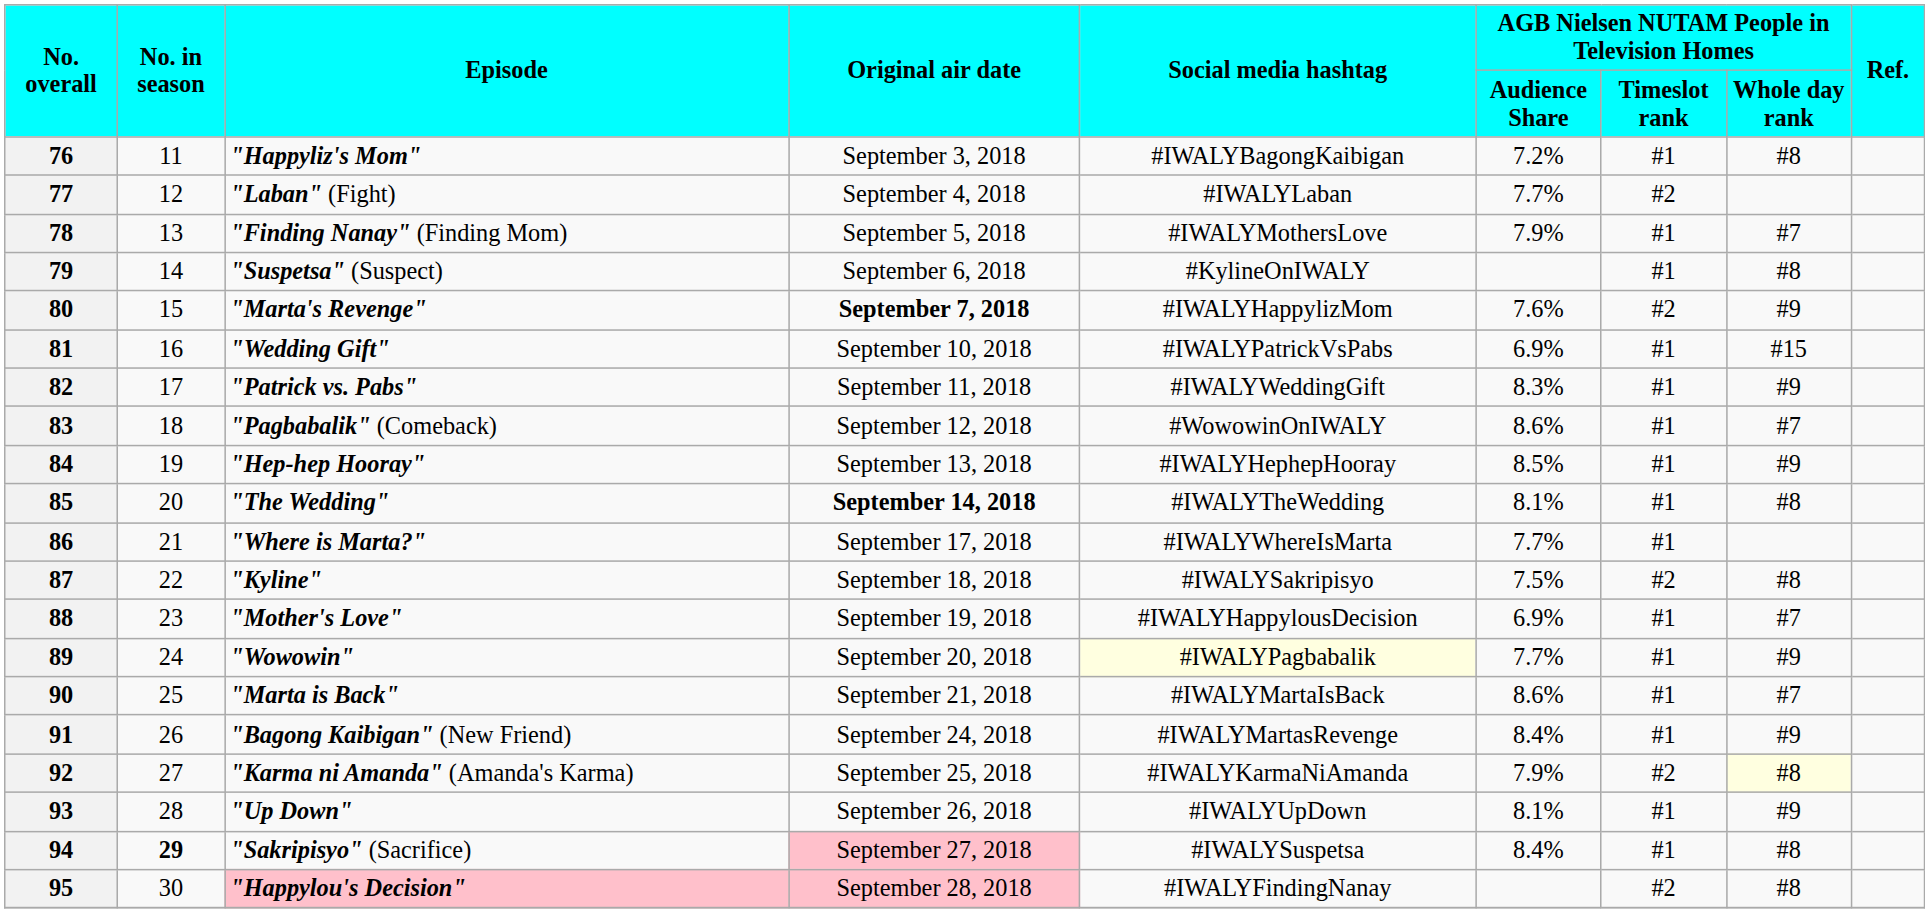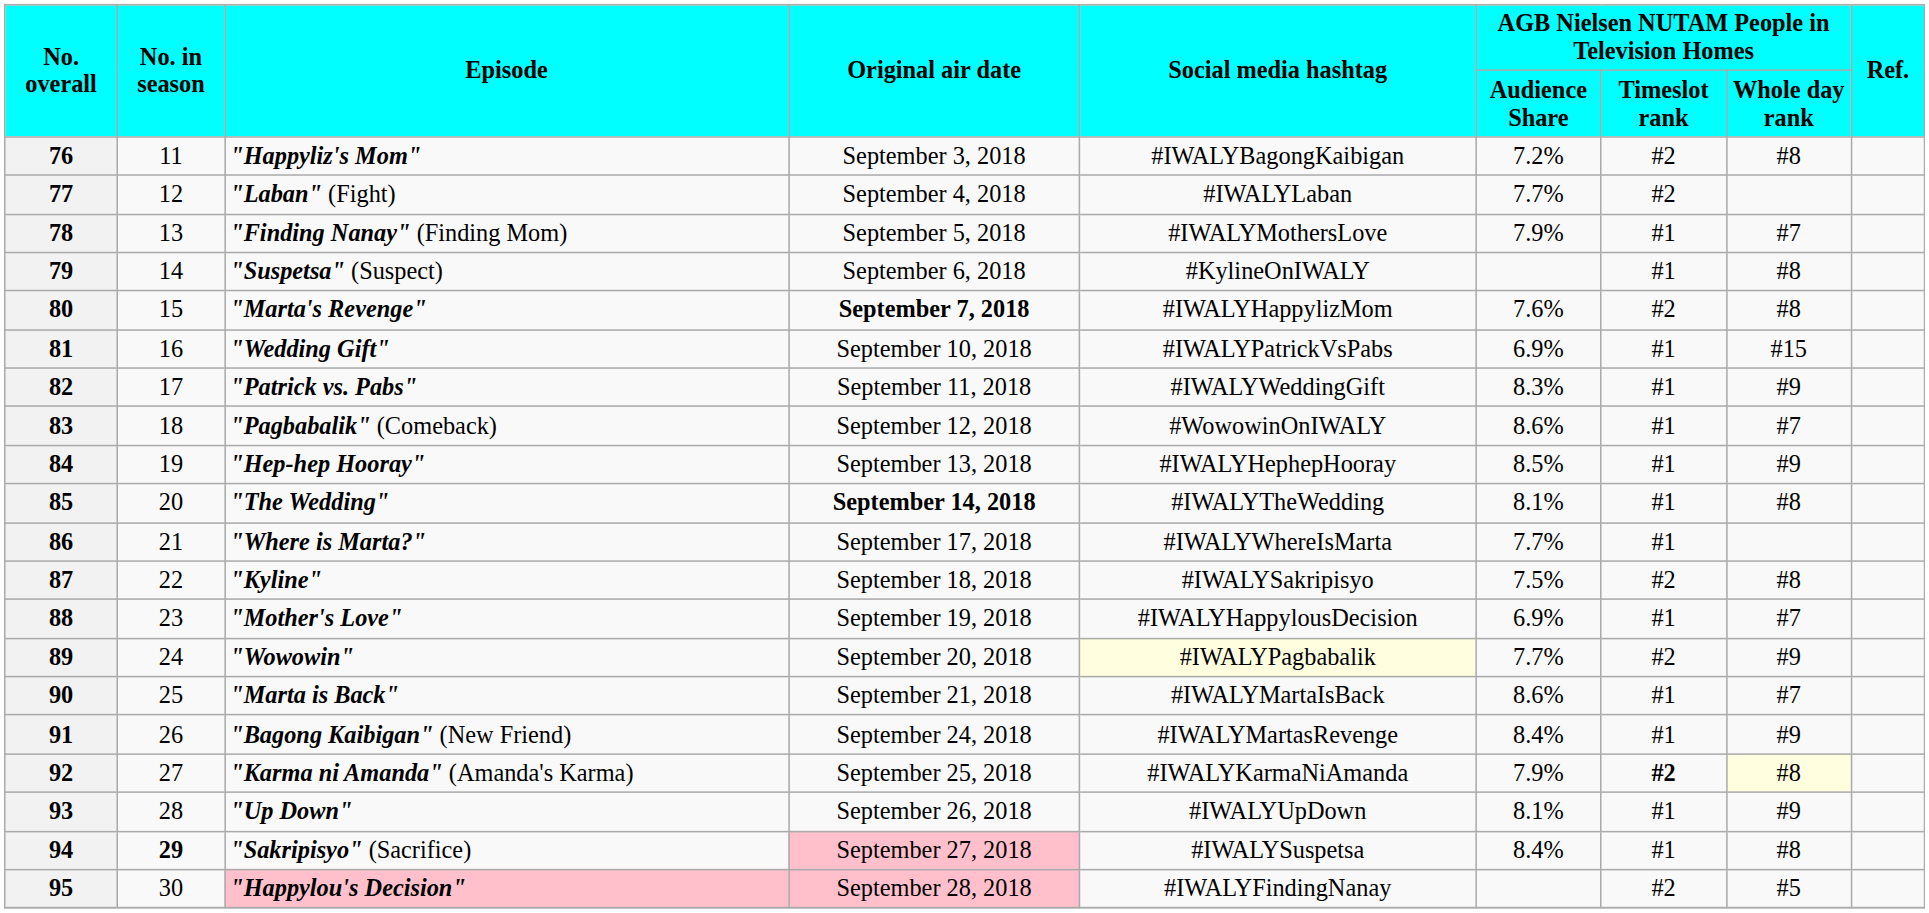76 | AGB Nielsen NUTAM People in Television Homes / Timeslot rank: #1 -> #2
80 | column 8: #9 -> #8
89 | AGB Nielsen NUTAM People in Television Homes / Timeslot rank: #1 -> #2
92 | AGB Nielsen NUTAM People in Television Homes / Timeslot rank: normal -> bold
95 | column 8: #8 -> #5
